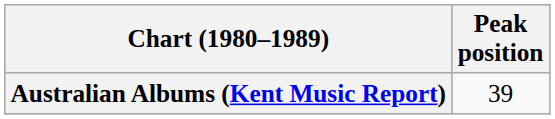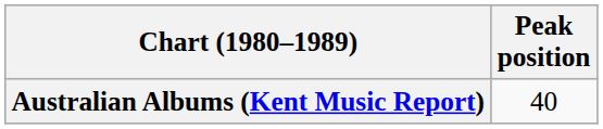Australian Albums (Kent Music Report) | Peak position: 39 -> 40
